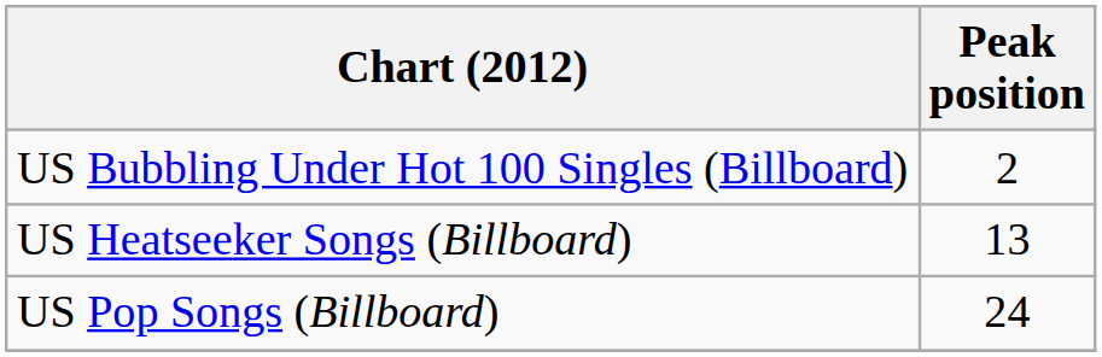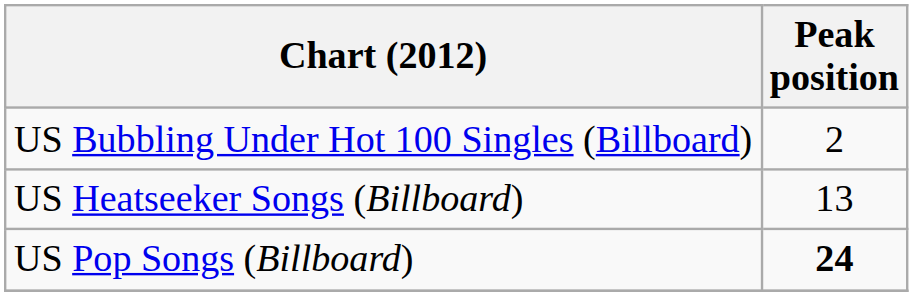US Pop Songs (Billboard) | Peak position: normal -> bold
